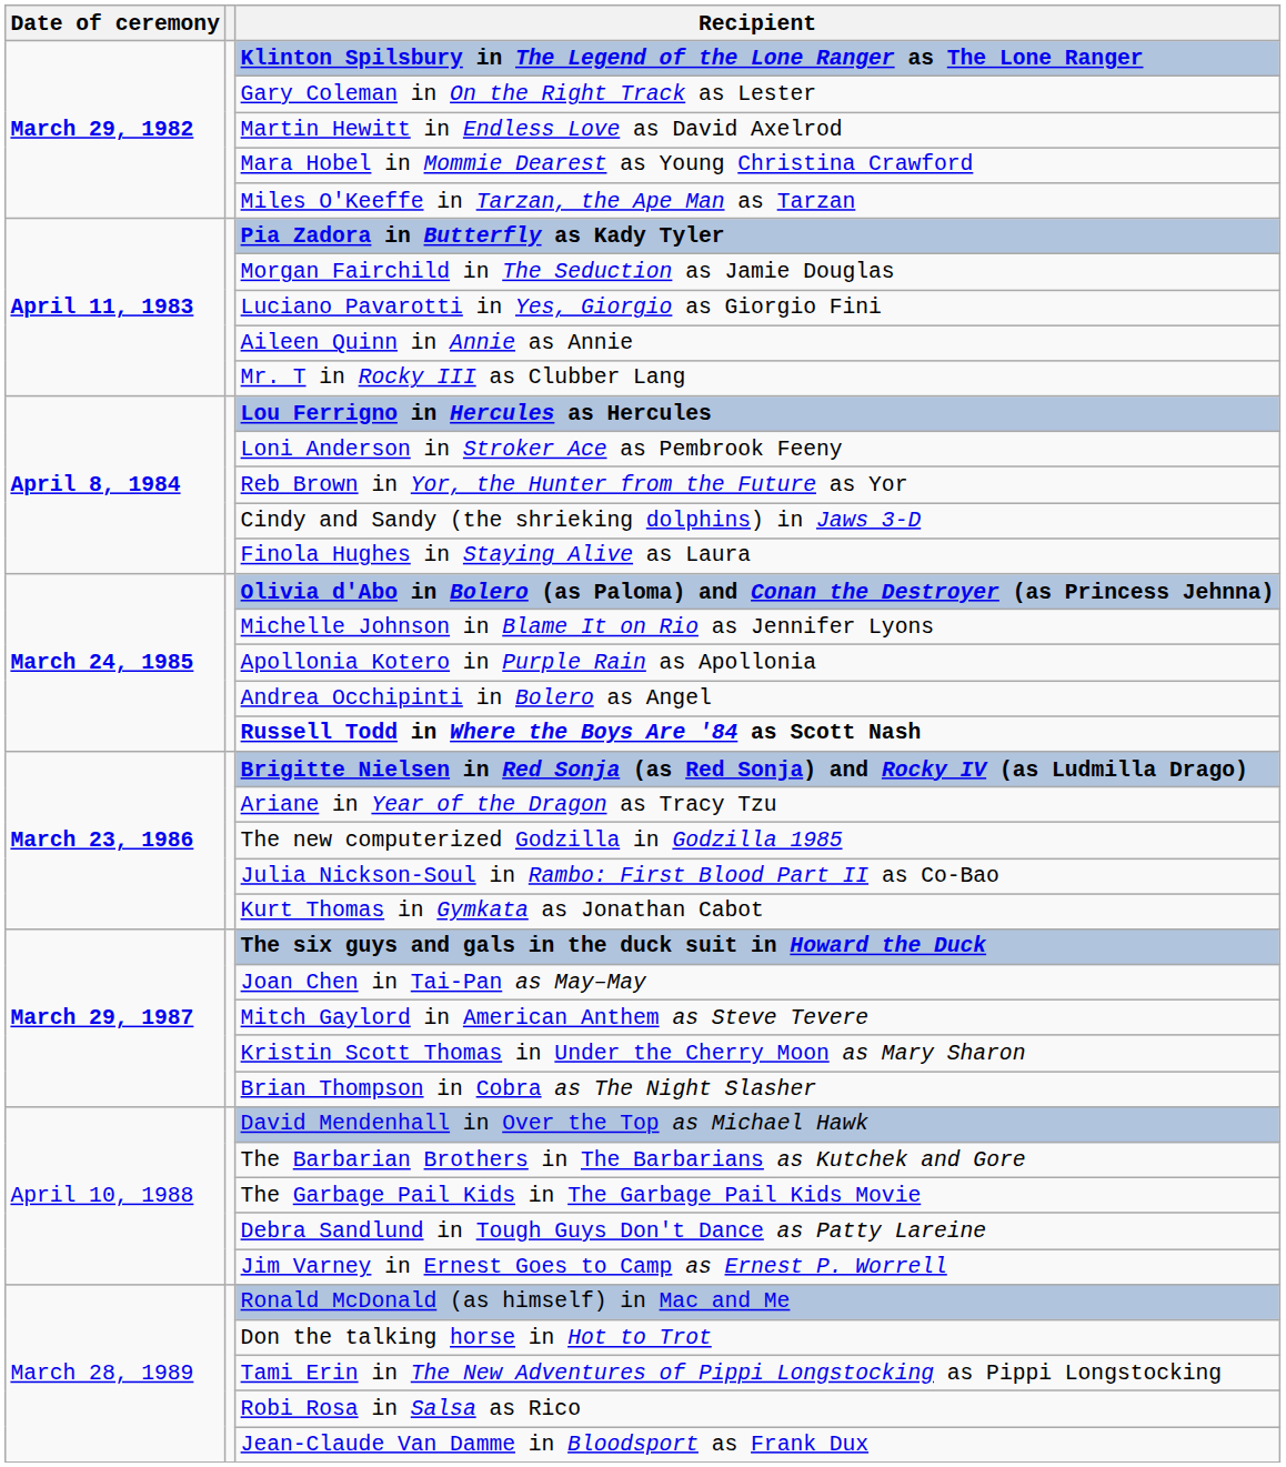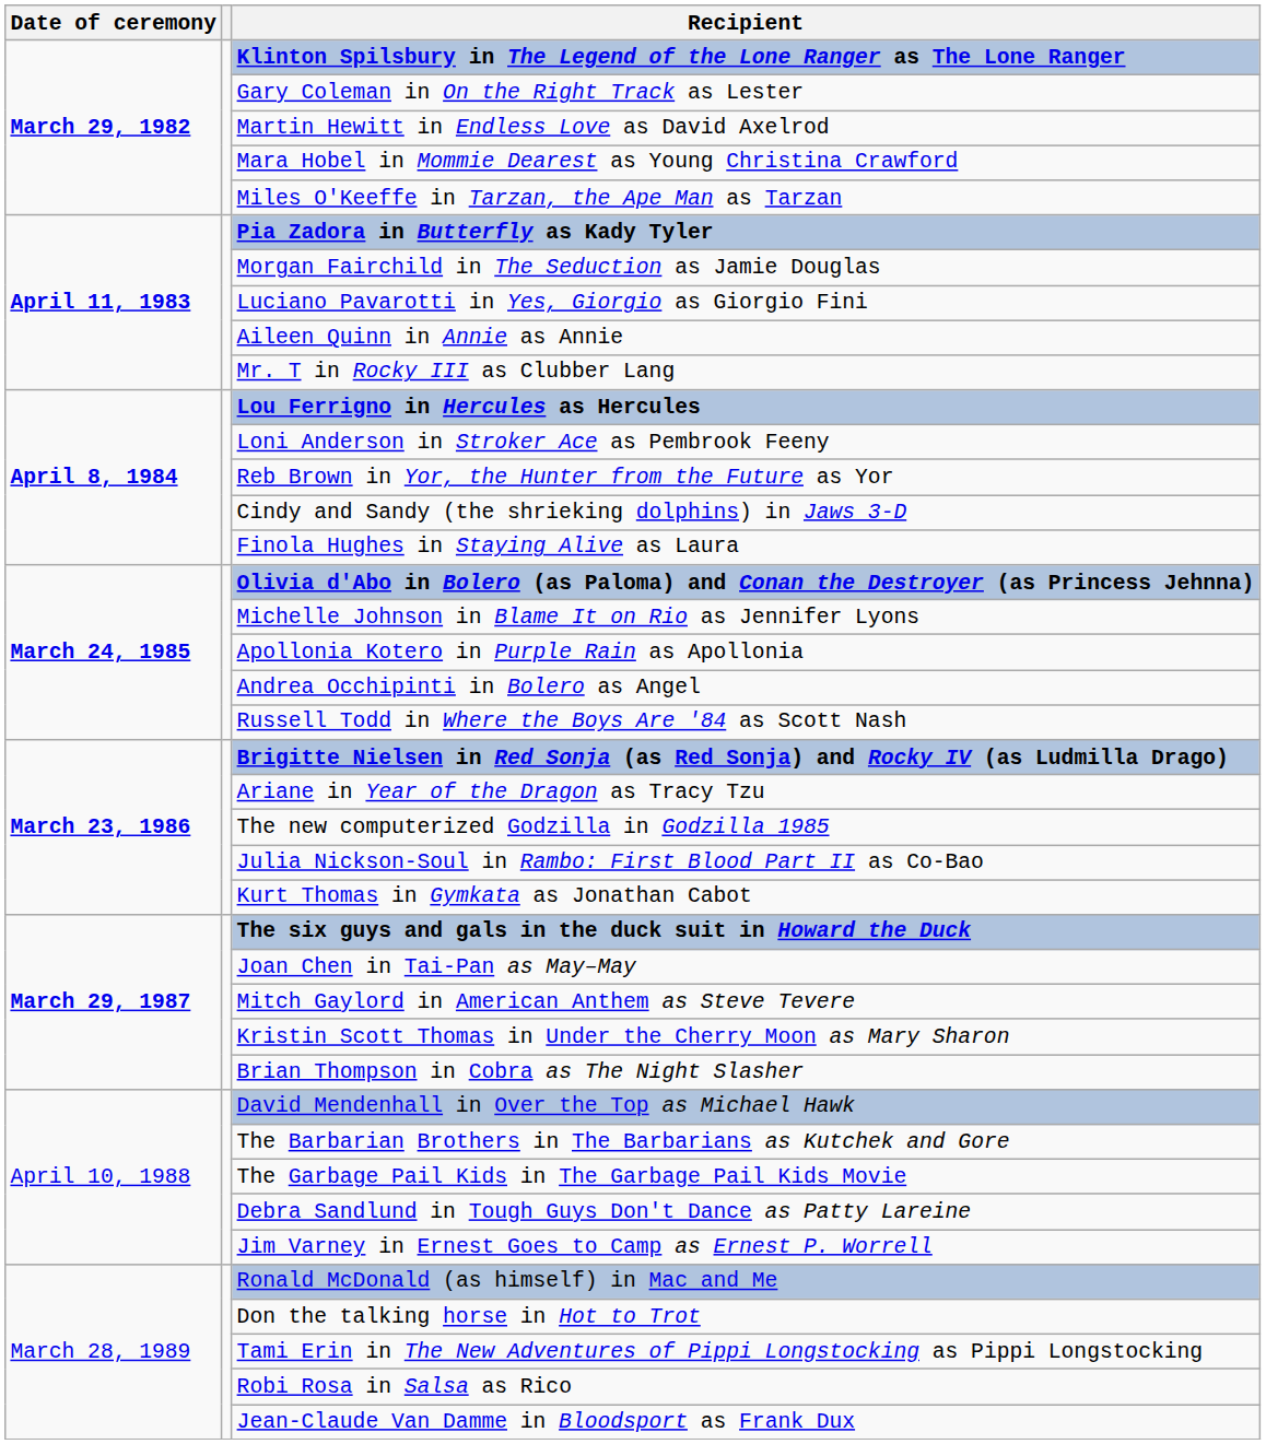Russell Todd in Where the Boys Are '84 as Scott Nash | Recipient: bold -> normal
